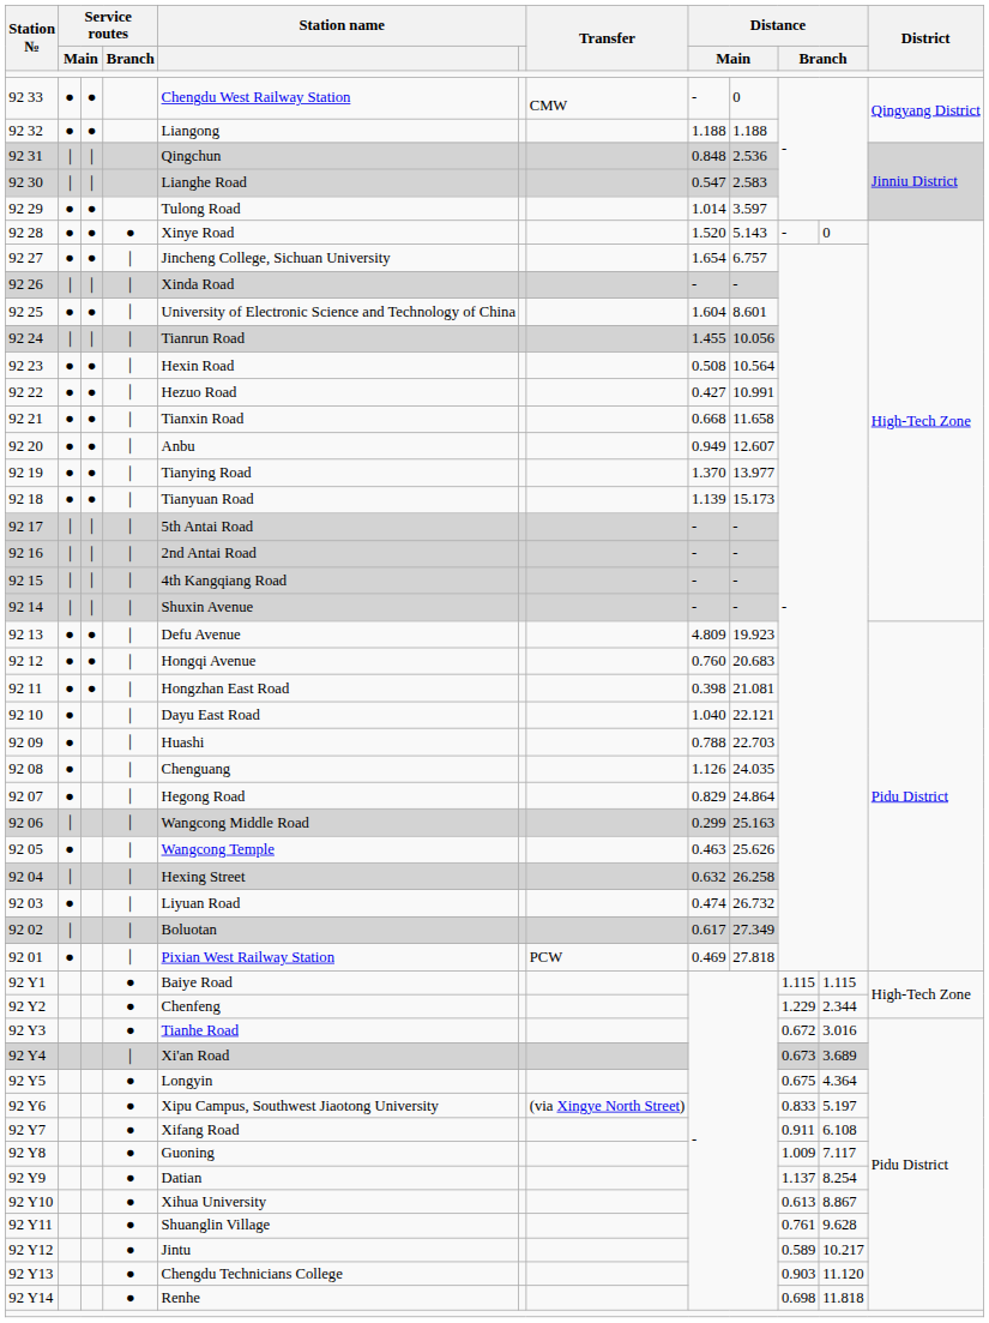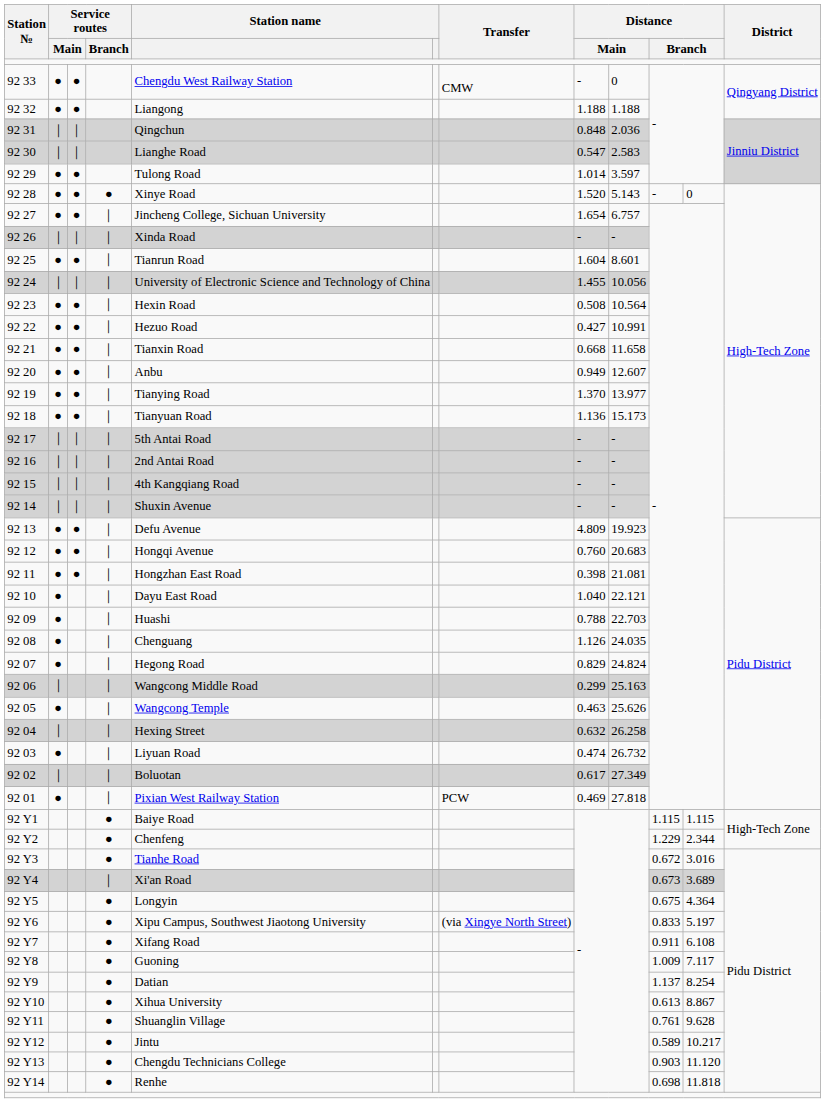92 31 | column 9: 2.536 -> 2.036
92 25 | column 5: University of Electronic Science and Technology of China -> Tianrun Road
92 24 | column 5: Tianrun Road -> University of Electronic Science and Technology of China
92 18 | column 8: 1.139 -> 1.136
92 07 | column 9: 24.864 -> 24.824
